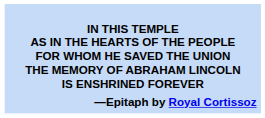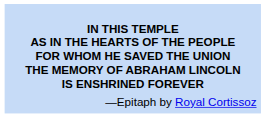row 2 | column 1: bold -> normal
